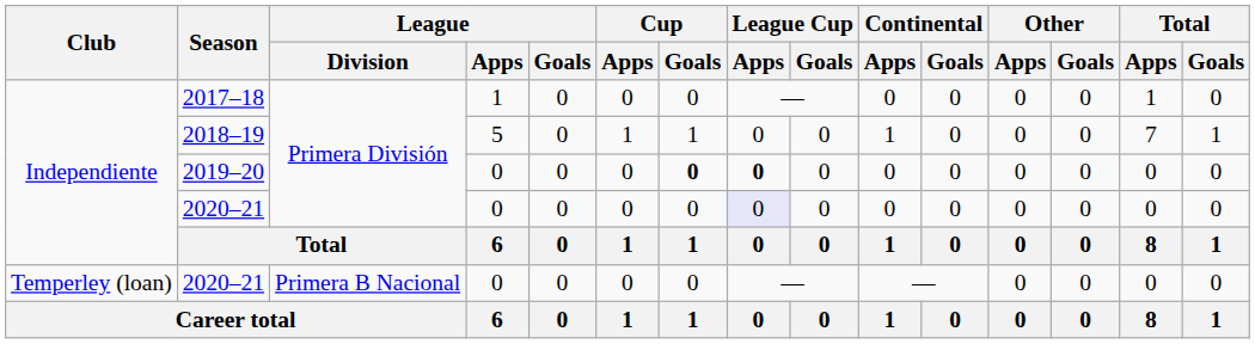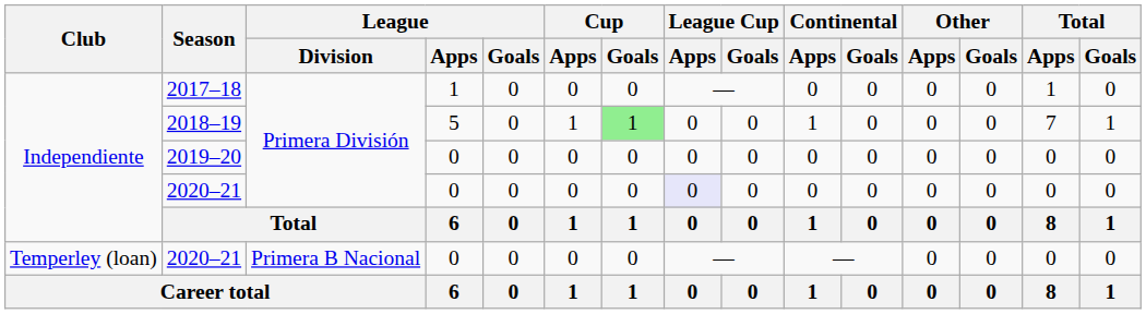2018–19 | Cup / Goals: no background -> lightgreen background
2019–20 | Cup / Goals: bold -> normal
2019–20 | League Cup / Apps: bold -> normal
